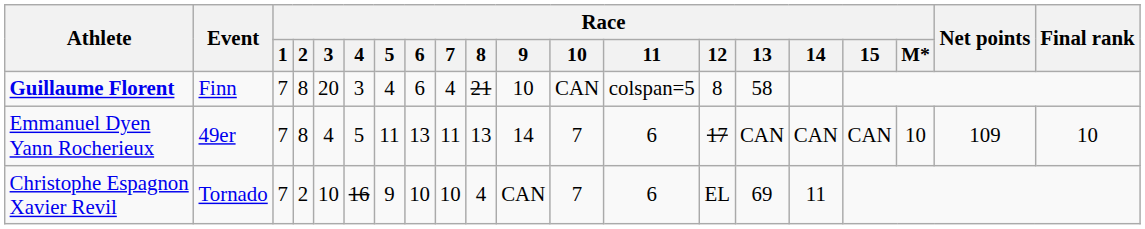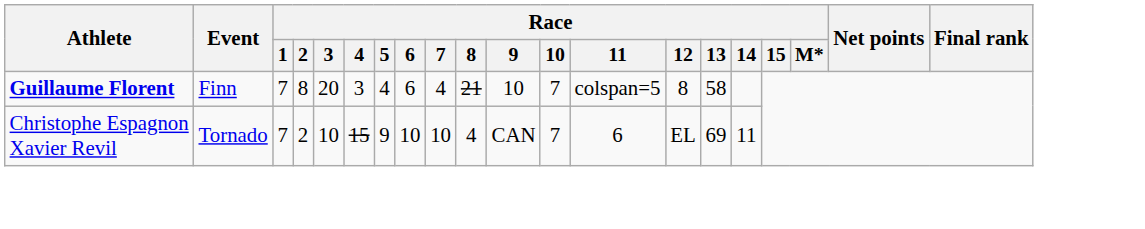Guillaume Florent | Race / 10: CAN -> 7
- row: Emmanuel Dyen Yann Rocherieux | 49er | 7 | 8 | 4 | 5 | 11 | 13 | 11 | 13 | 14 | 7 | 6 | 17 | CAN | CAN | CAN | 10 | 109 | 10
Christophe Espagnon Xavier Revil | Race / 4: 16 -> 15
